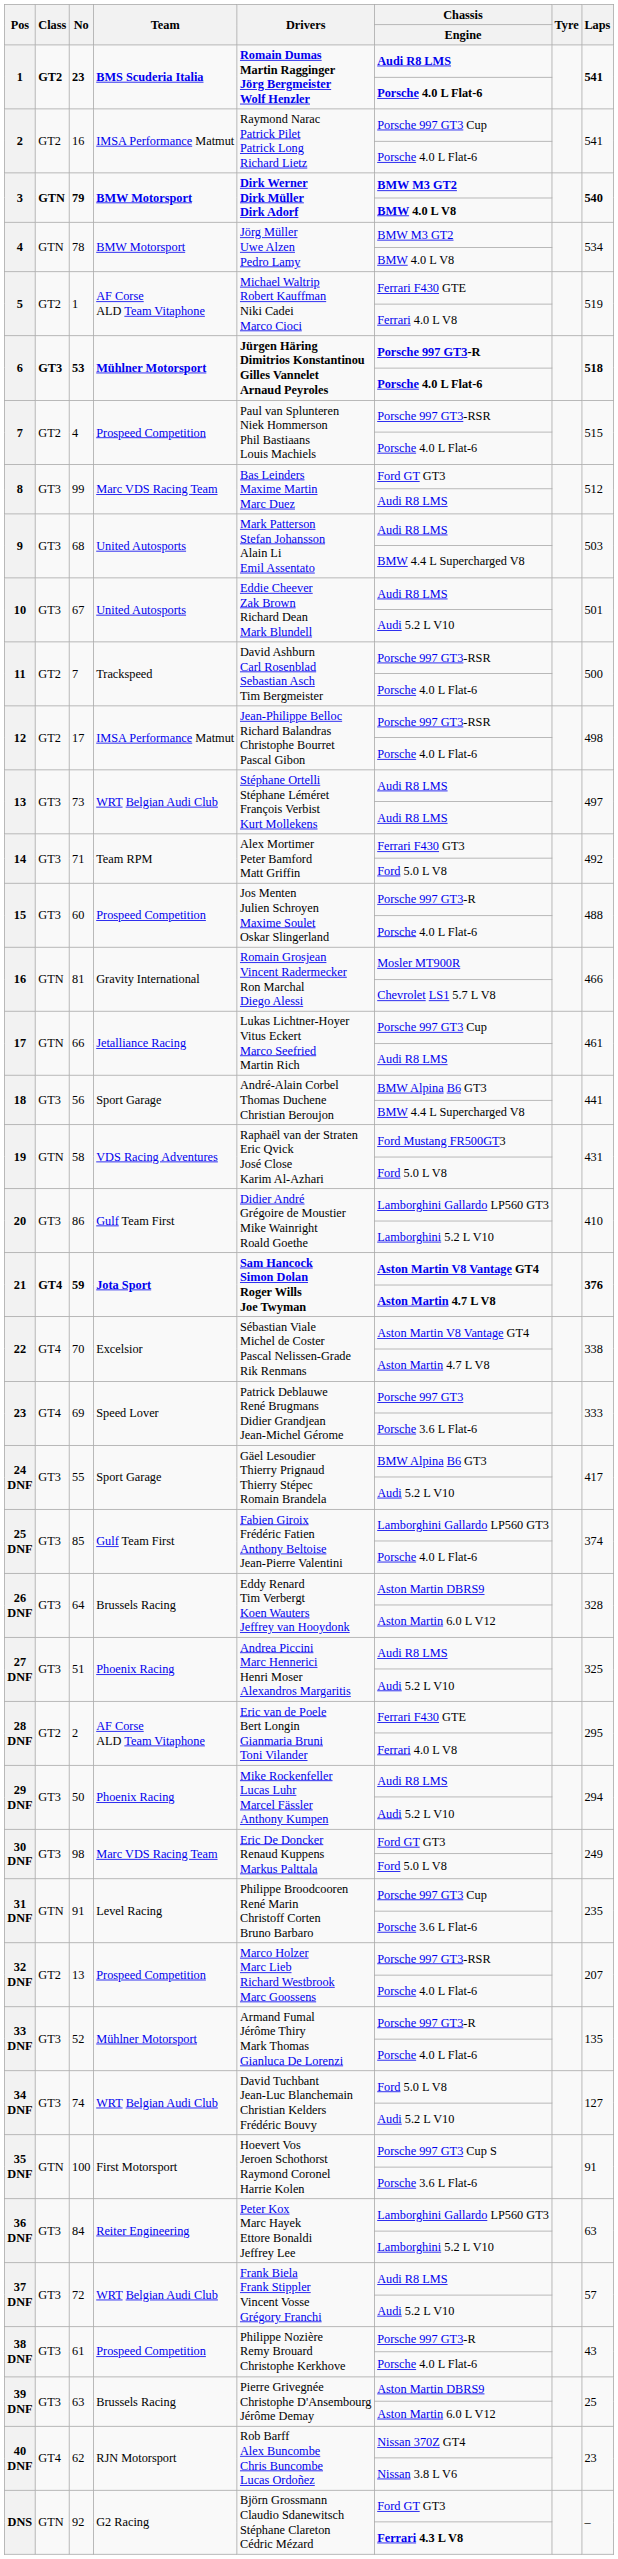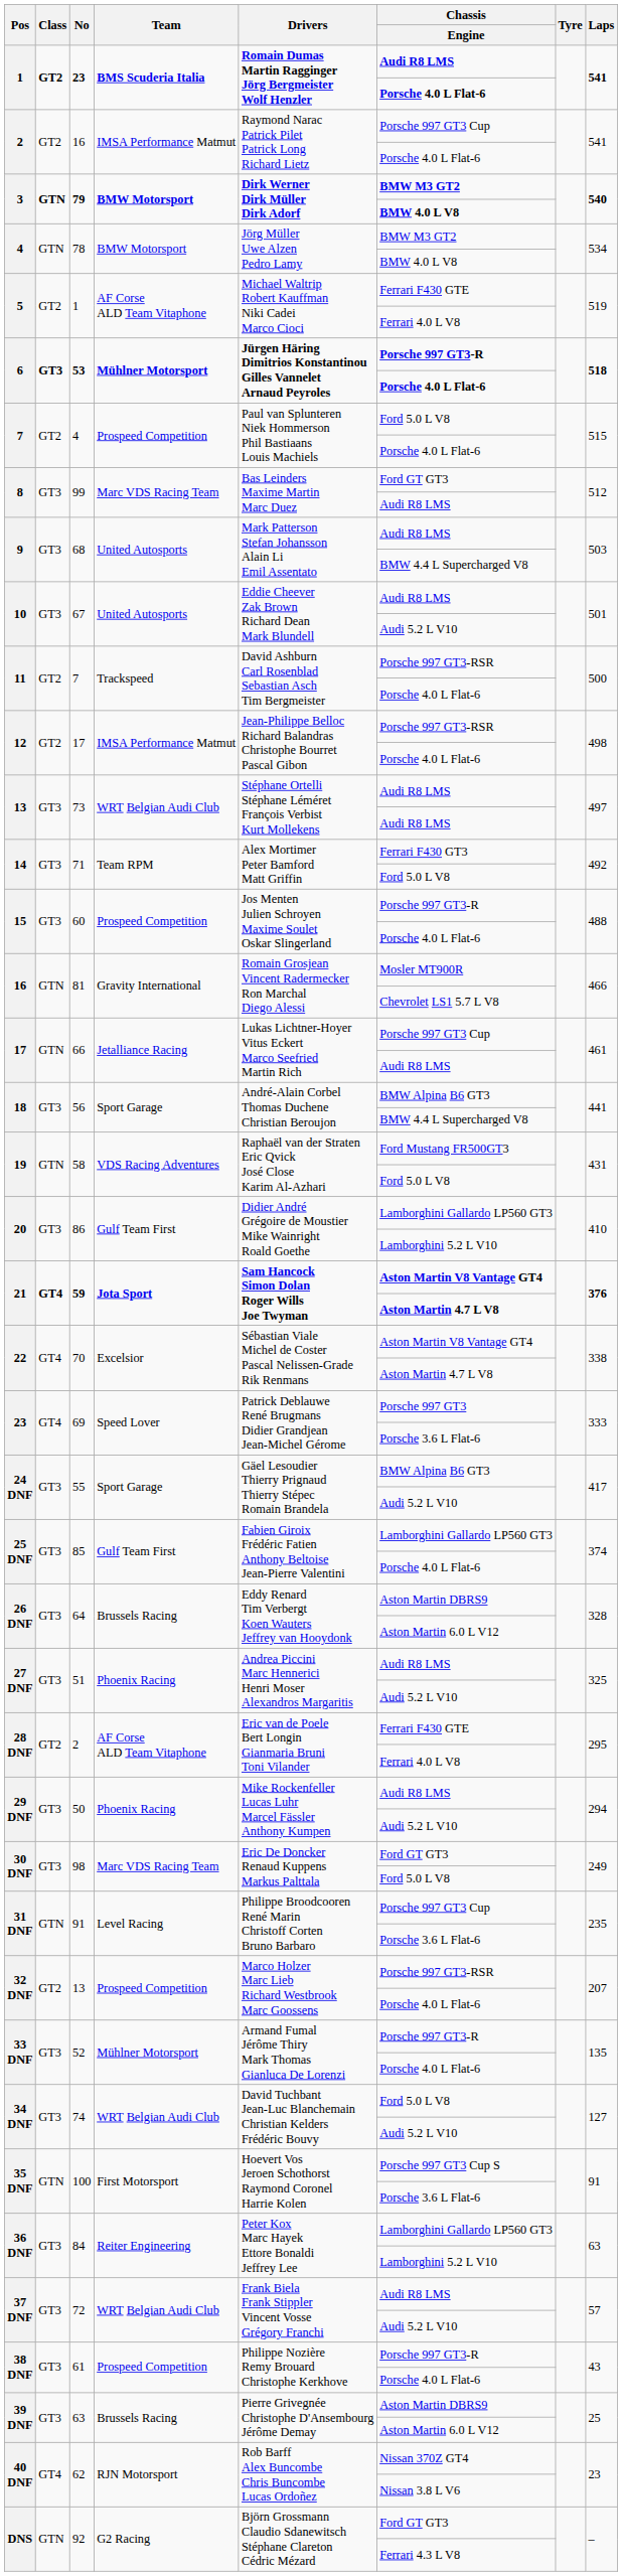row 15 | Chassis / Engine: Porsche 997 GT3-RSR -> Ford 5.0 L V8
row 84 | Chassis / Engine: bold -> normal
